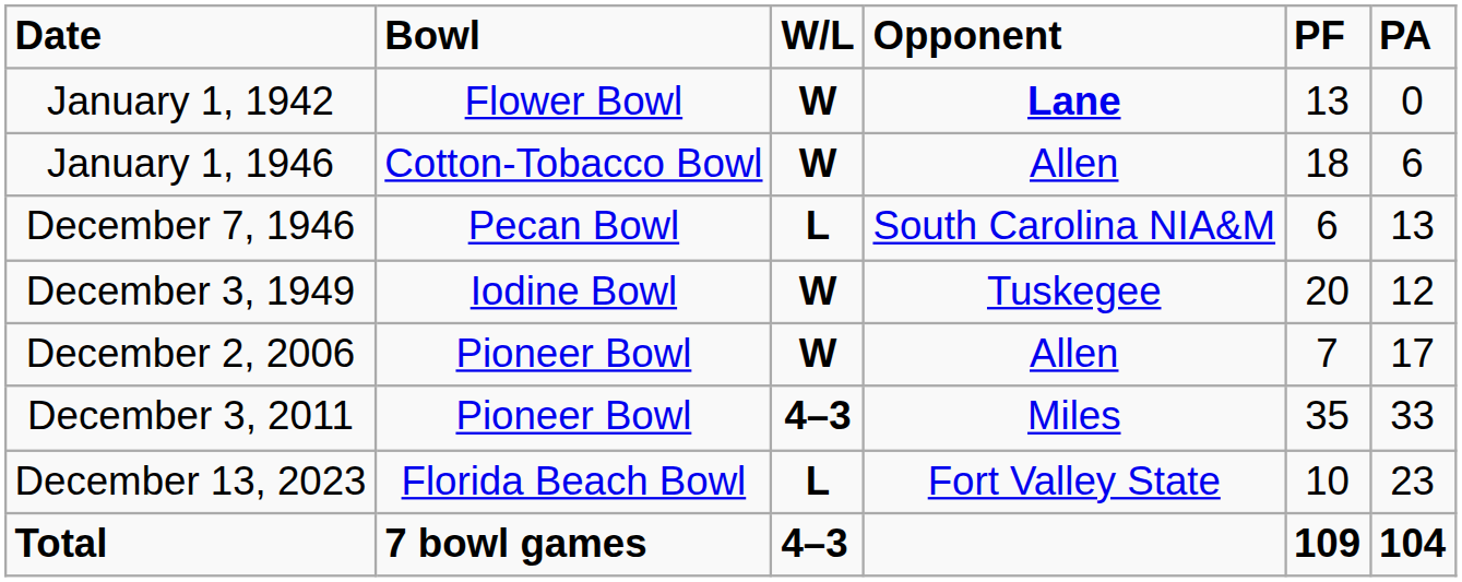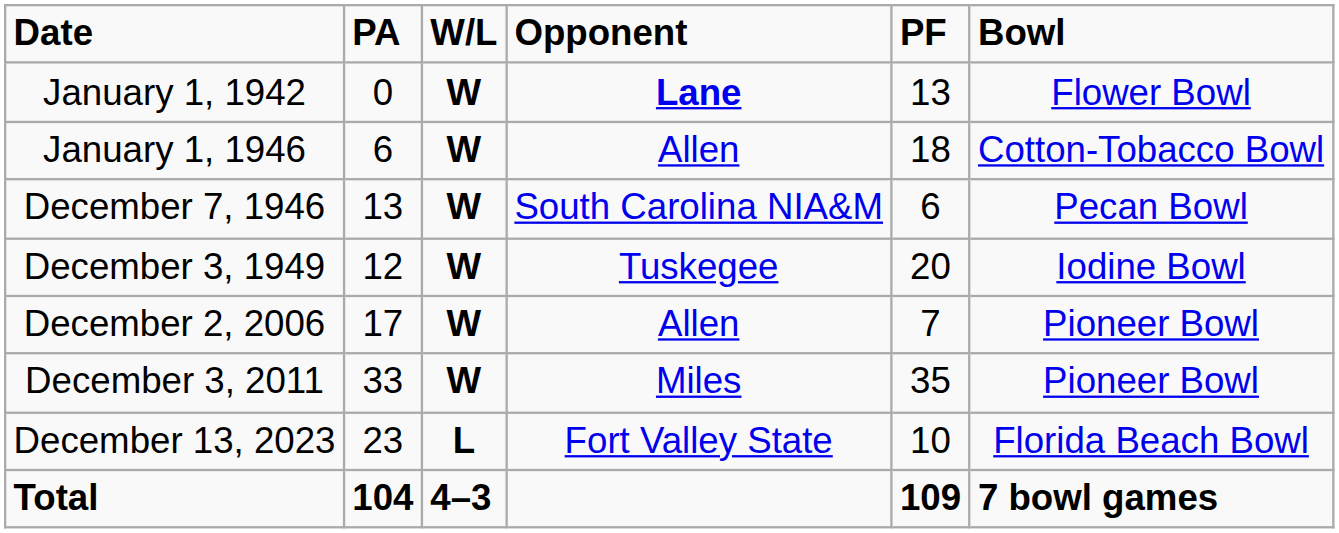columns swapped: Bowl <-> PA
December 7, 1946 | W/L: L -> W
December 3, 2011 | W/L: 4–3 -> W
